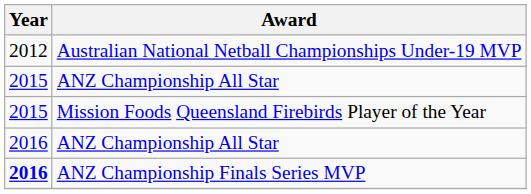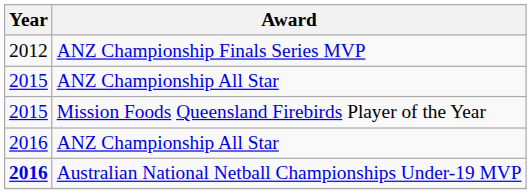row 2 | Award: Australian National Netball Championships Under-19 MVP -> ANZ Championship Finals Series MVP
row 6 | Award: ANZ Championship Finals Series MVP -> Australian National Netball Championships Under-19 MVP
